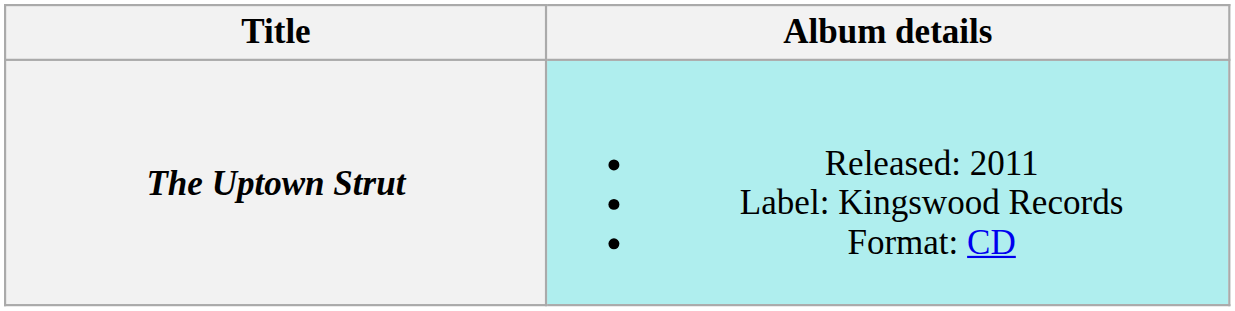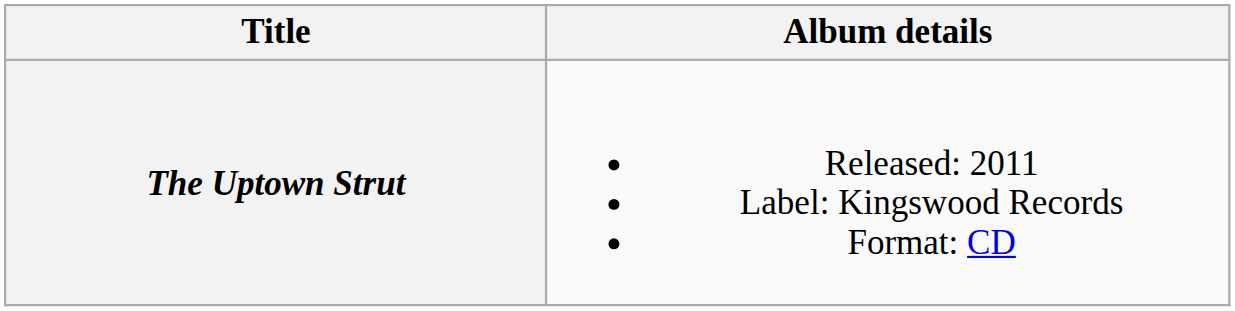The Uptown Strut | Album details: paleturquoise background -> no background
